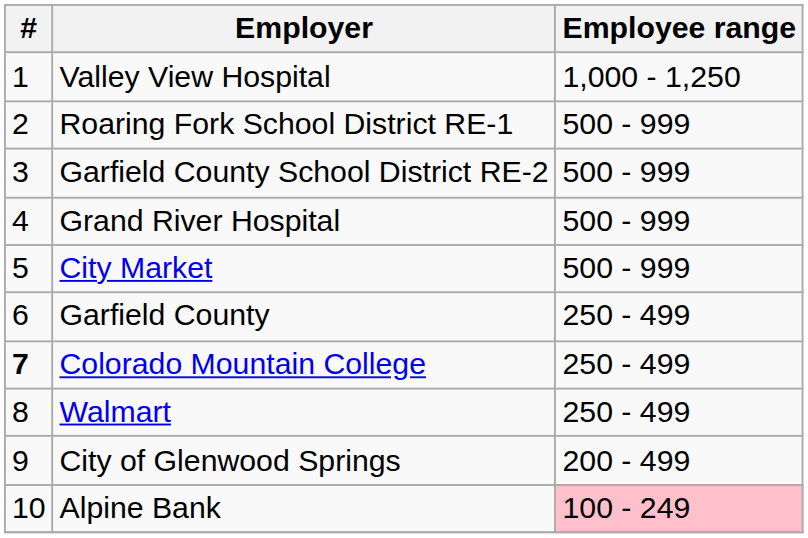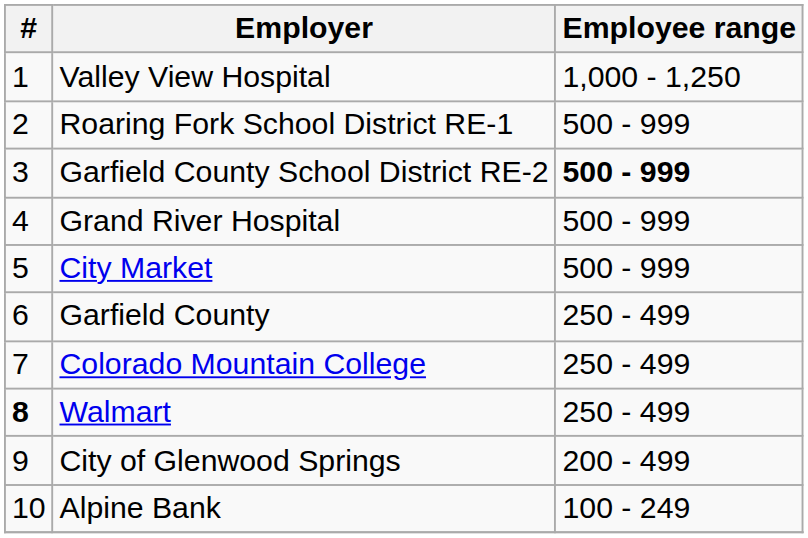Garfield County School District RE-2 | Employee range: normal -> bold
Colorado Mountain College | #: bold -> normal
Walmart | #: normal -> bold
Alpine Bank | Employee range: pink background -> no background
